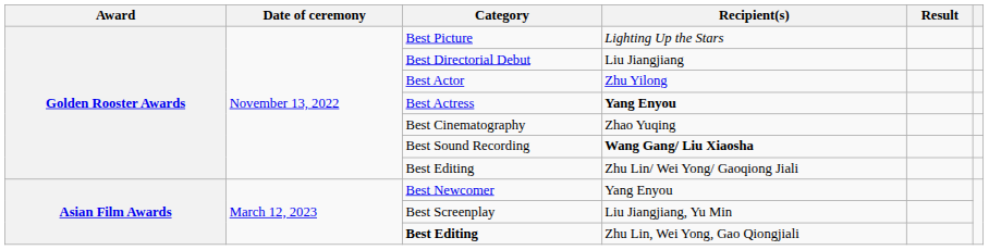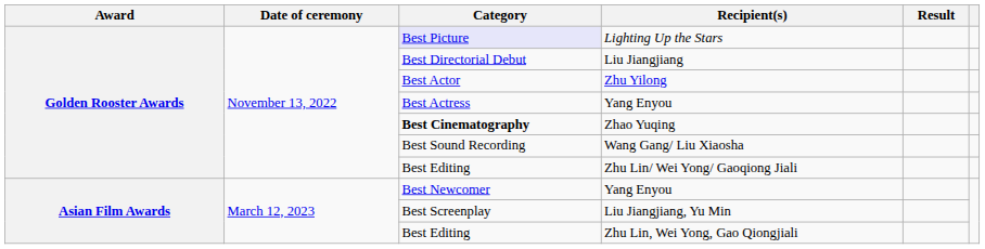Best Picture | Category: no background -> lavender background
Best Actress | Recipient(s): bold -> normal
Best Cinematography | Category: normal -> bold
Best Sound Recording | Recipient(s): bold -> normal
Best Editing / Zhu Lin, Wei Yong, Gao Qiongjiali | Category: bold -> normal
